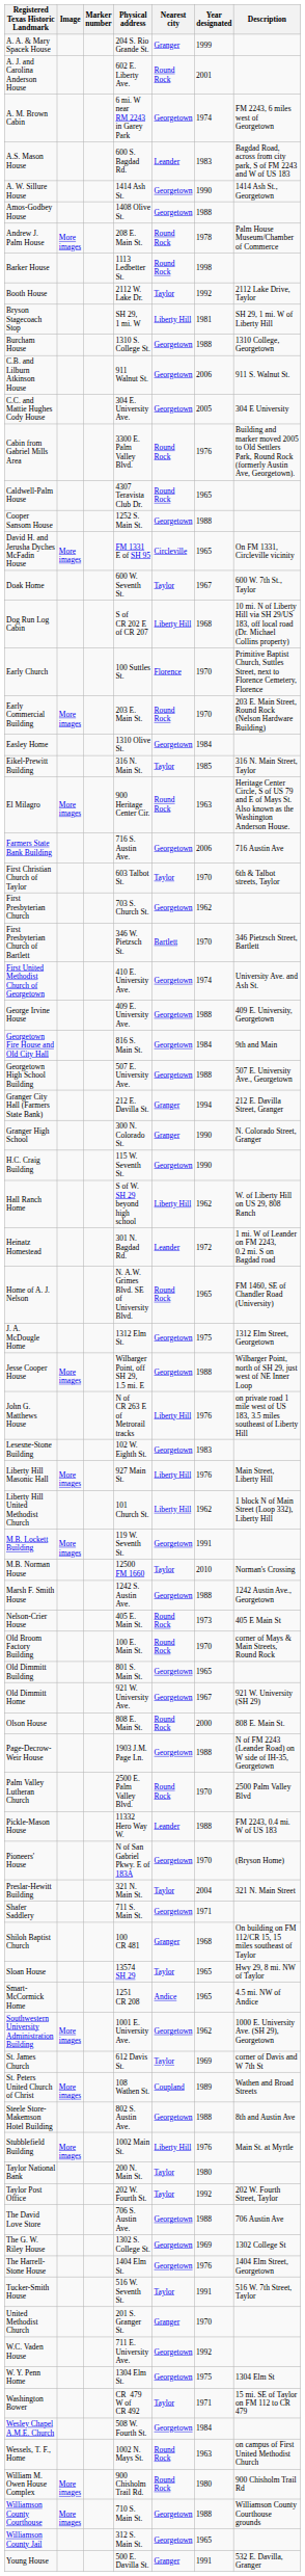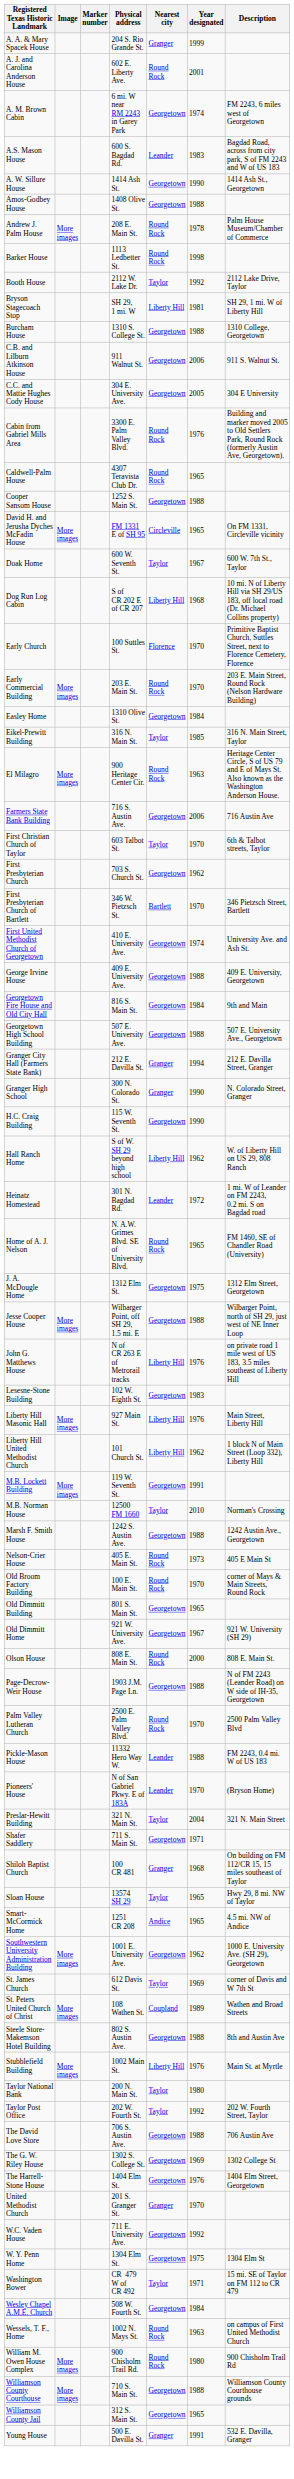Pioneers' House | Nearest city: Georgetown -> Leander
- row: Tucker-Smith House | 516 W. Seventh St. | Taylor | 1991 | 516 W. 7th Street, Taylor
